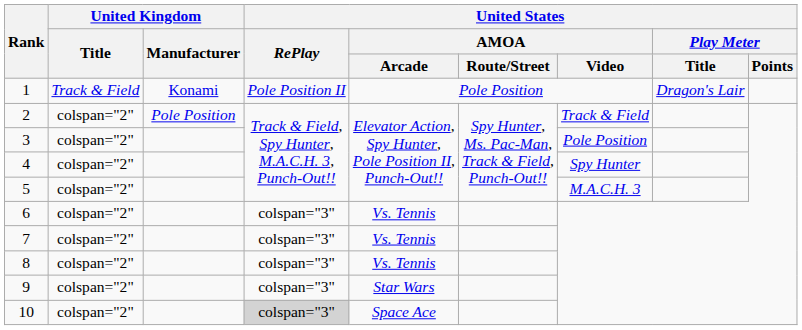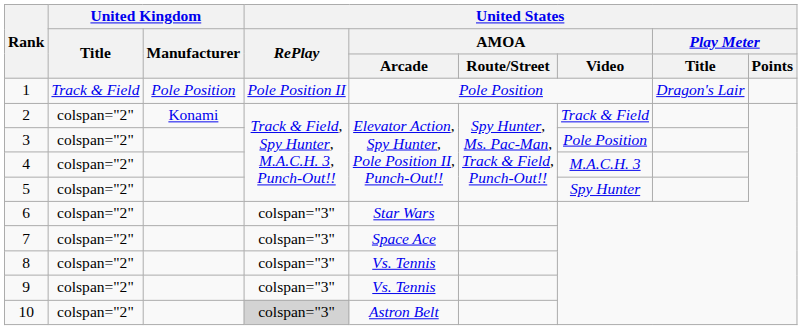1 | United Kingdom / Manufacturer: Konami -> Pole Position
2 | United Kingdom / Manufacturer: Pole Position -> Konami
4 | United States / AMOA / Video: Spy Hunter -> M.A.C.H. 3
5 | United States / AMOA / Video: M.A.C.H. 3 -> Spy Hunter
6 | United States / AMOA / Arcade: Vs. Tennis -> Star Wars
7 | United States / AMOA / Arcade: Vs. Tennis -> Space Ace
9 | United States / AMOA / Arcade: Star Wars -> Vs. Tennis
10 | United States / AMOA / Arcade: Space Ace -> Astron Belt
